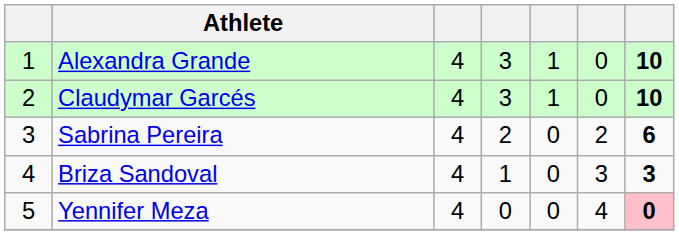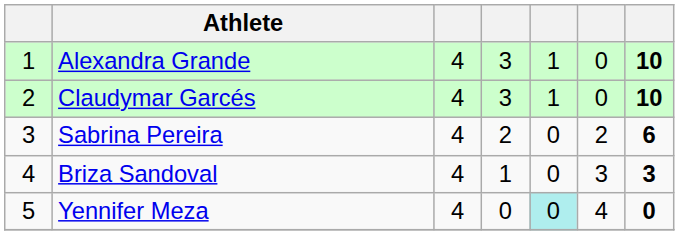Yennifer Meza | column 5: no background -> paleturquoise background
Yennifer Meza | column 7: pink background -> no background
